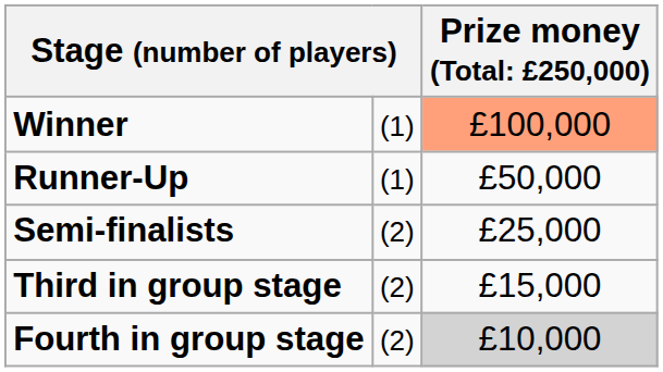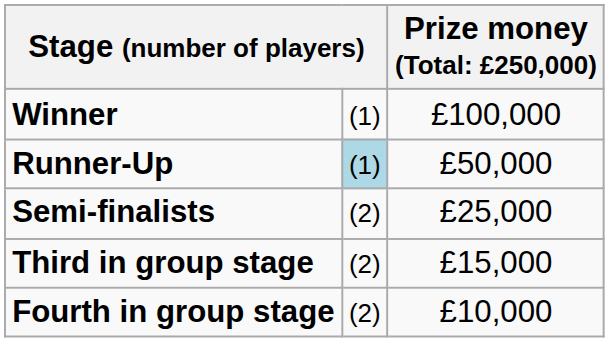Winner | column 3: lightsalmon background -> no background
Runner-Up | column 2: no background -> lightblue background
Fourth in group stage | column 3: lightgrey background -> no background
